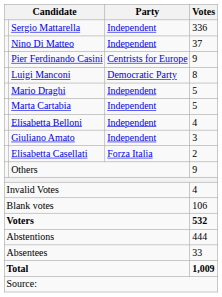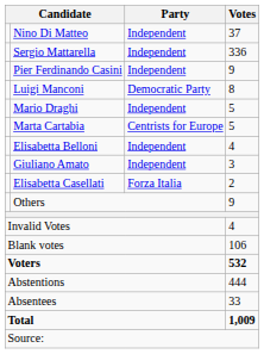rows swapped: Sergio Mattarella <-> Nino Di Matteo
Pier Ferdinando Casini | Party: Centrists for Europe -> Independent
Marta Cartabia | Party: Independent -> Centrists for Europe
